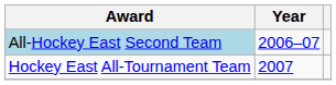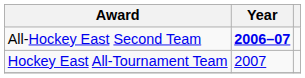row 2 | Award: lightblue background -> no background
row 2 | Year: normal -> bold
